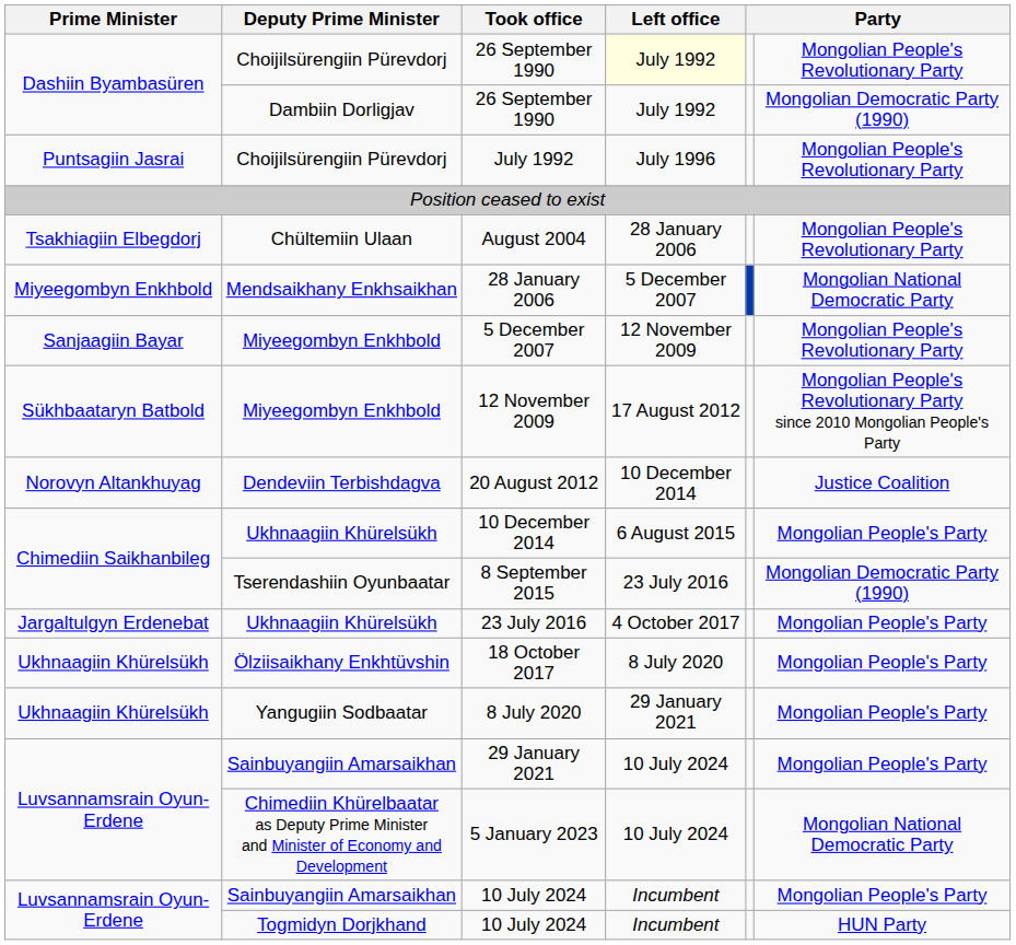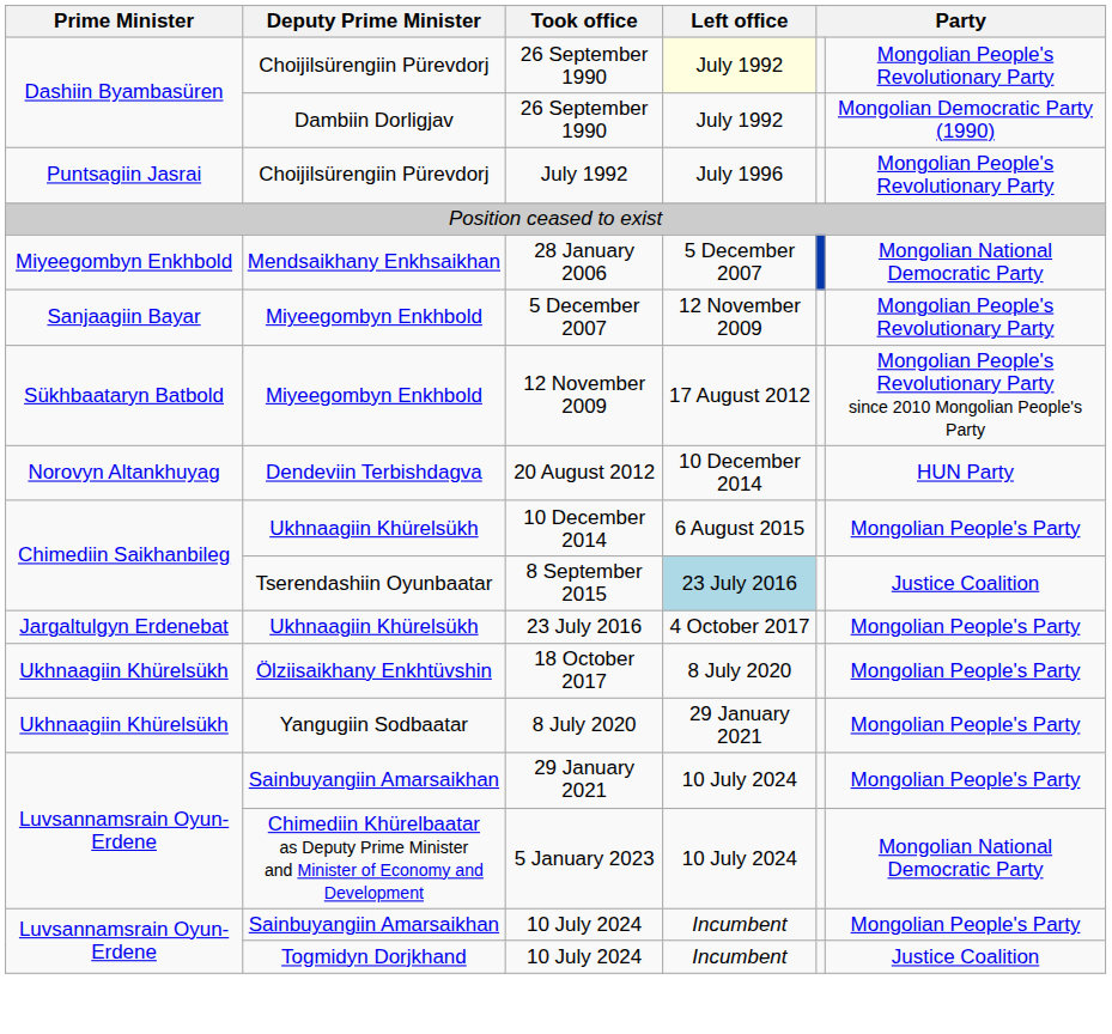- row: Tsakhiagiin Elbegdorj | Chültemiin Ulaan | August 2004 | 28 January 2006 | Mongolian People's Revolutionary Party
20 August 2012 | column 6: Justice Coalition -> HUN Party
8 September 2015 | Left office: no background -> lightblue background
8 September 2015 | column 6: Mongolian Democratic Party (1990) -> Justice Coalition
Togmidyn Dorjkhand / 10 July 2024 | column 6: HUN Party -> Justice Coalition
